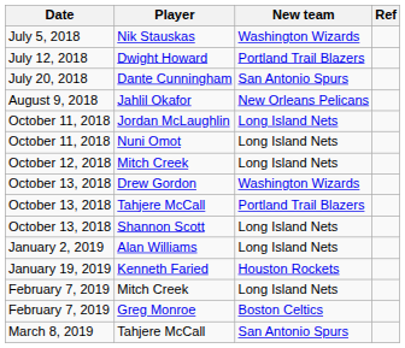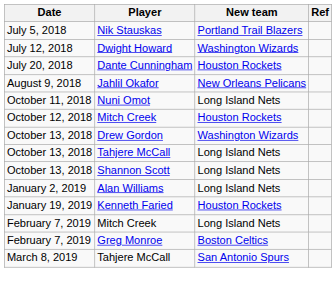Nik Stauskas | New team: Washington Wizards -> Portland Trail Blazers
Dwight Howard | New team: Portland Trail Blazers -> Washington Wizards
Dante Cunningham | New team: San Antonio Spurs -> Houston Rockets
- row: October 11, 2018 | Jordan McLaughlin | Long Island Nets
October 12, 2018 / Mitch Creek | New team: Long Island Nets -> Houston Rockets
October 13, 2018 / Tahjere McCall | New team: Portland Trail Blazers -> Long Island Nets
